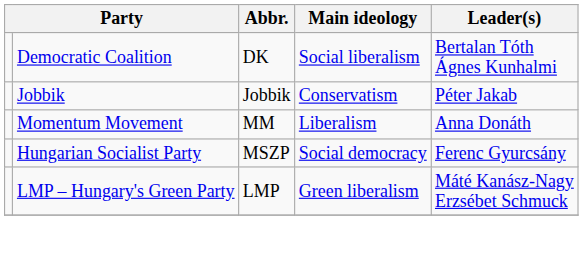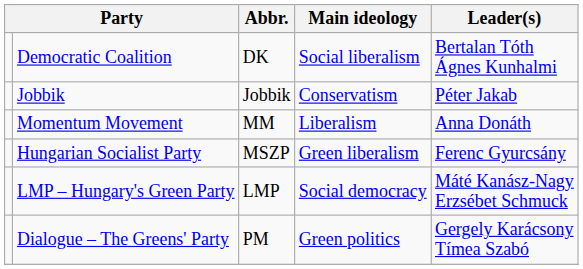Hungarian Socialist Party | Main ideology: Social democracy -> Green liberalism
LMP – Hungary's Green Party | Main ideology: Green liberalism -> Social democracy
+ row: Dialogue – The Greens' Party | PM | Green politics | Gergely Karácsony Tímea Szabó
